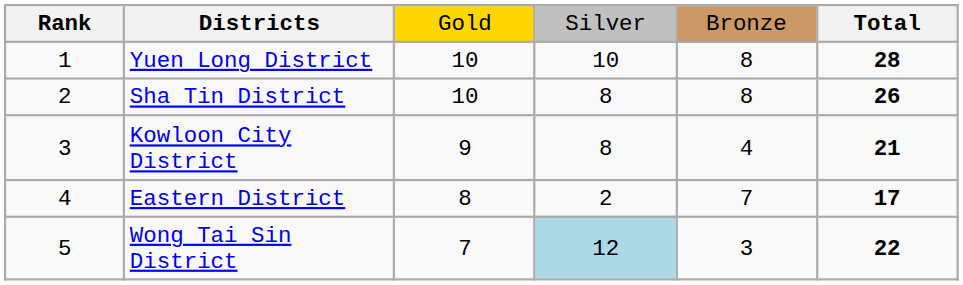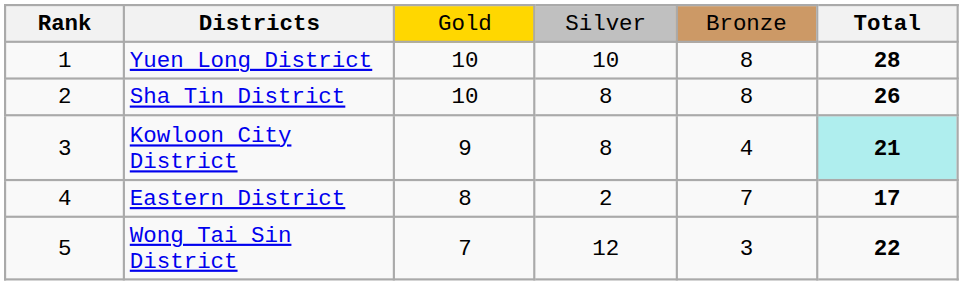Kowloon City District | column 6: no background -> paleturquoise background
Wong Tai Sin District | column 4: lightblue background -> no background
